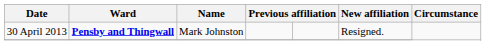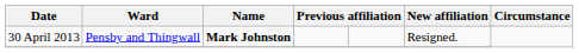30 April 2013 | Ward: bold -> normal
30 April 2013 | Name: normal -> bold
